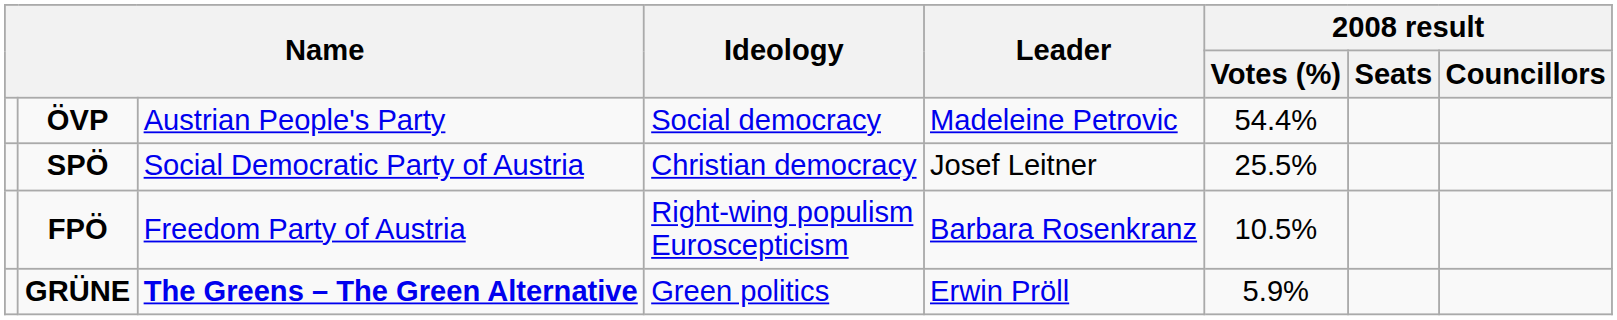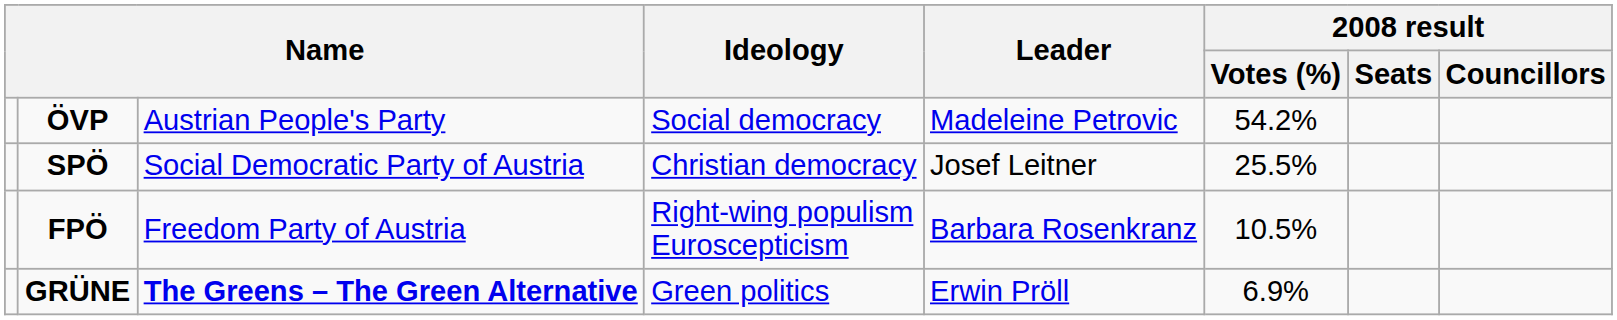ÖVP | 2008 result / Votes (%): 54.4% -> 54.2%
GRÜNE | 2008 result / Votes (%): 5.9% -> 6.9%
